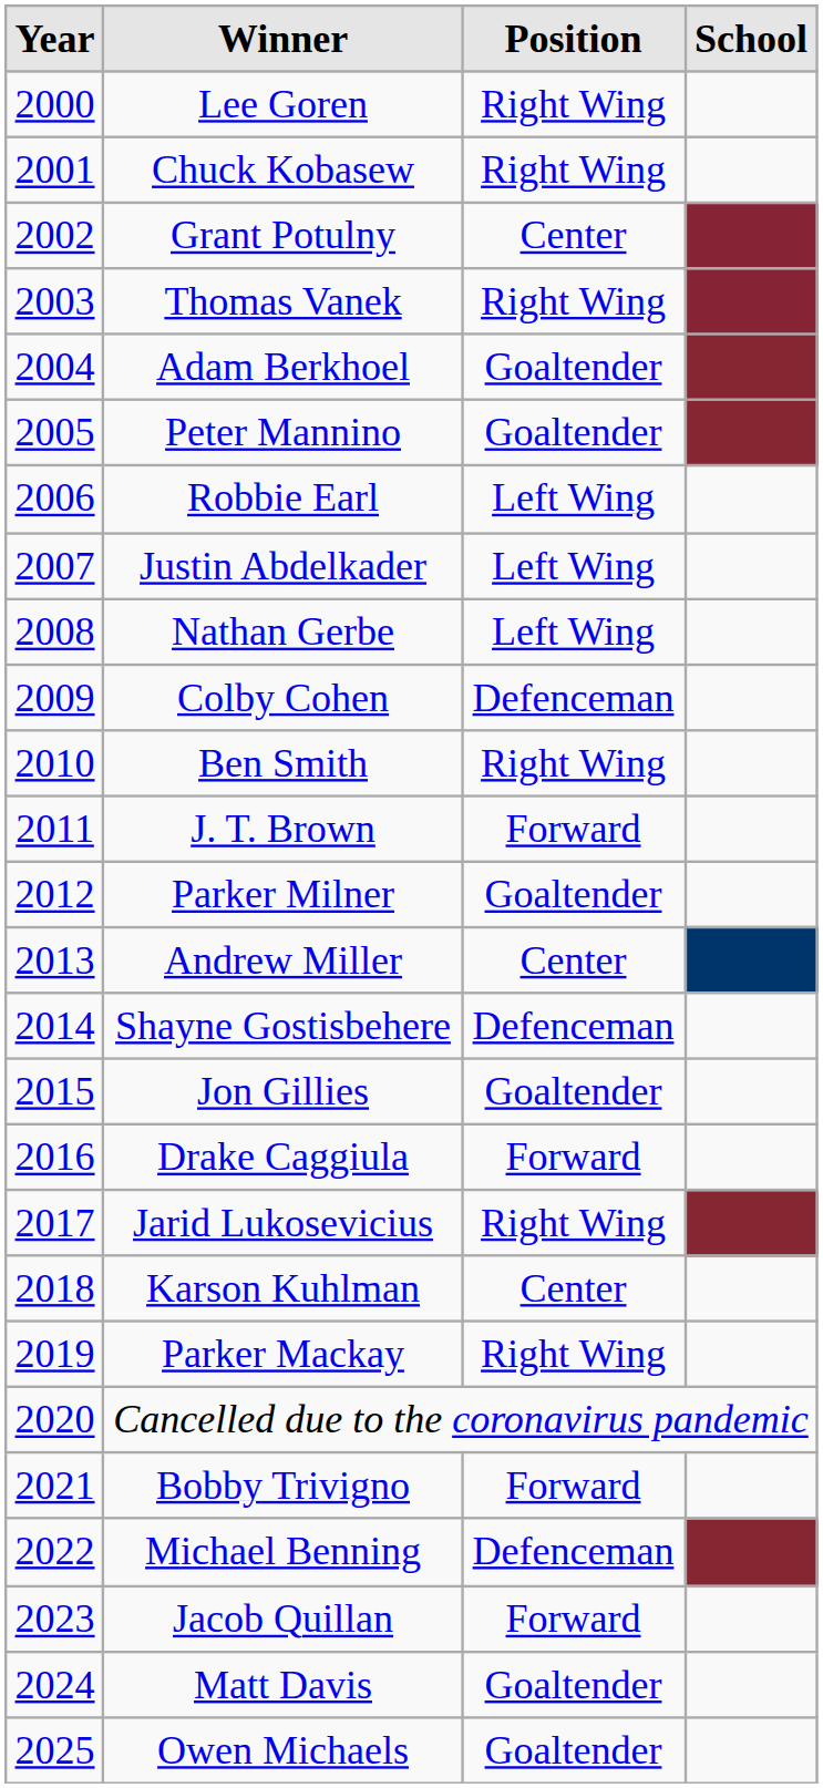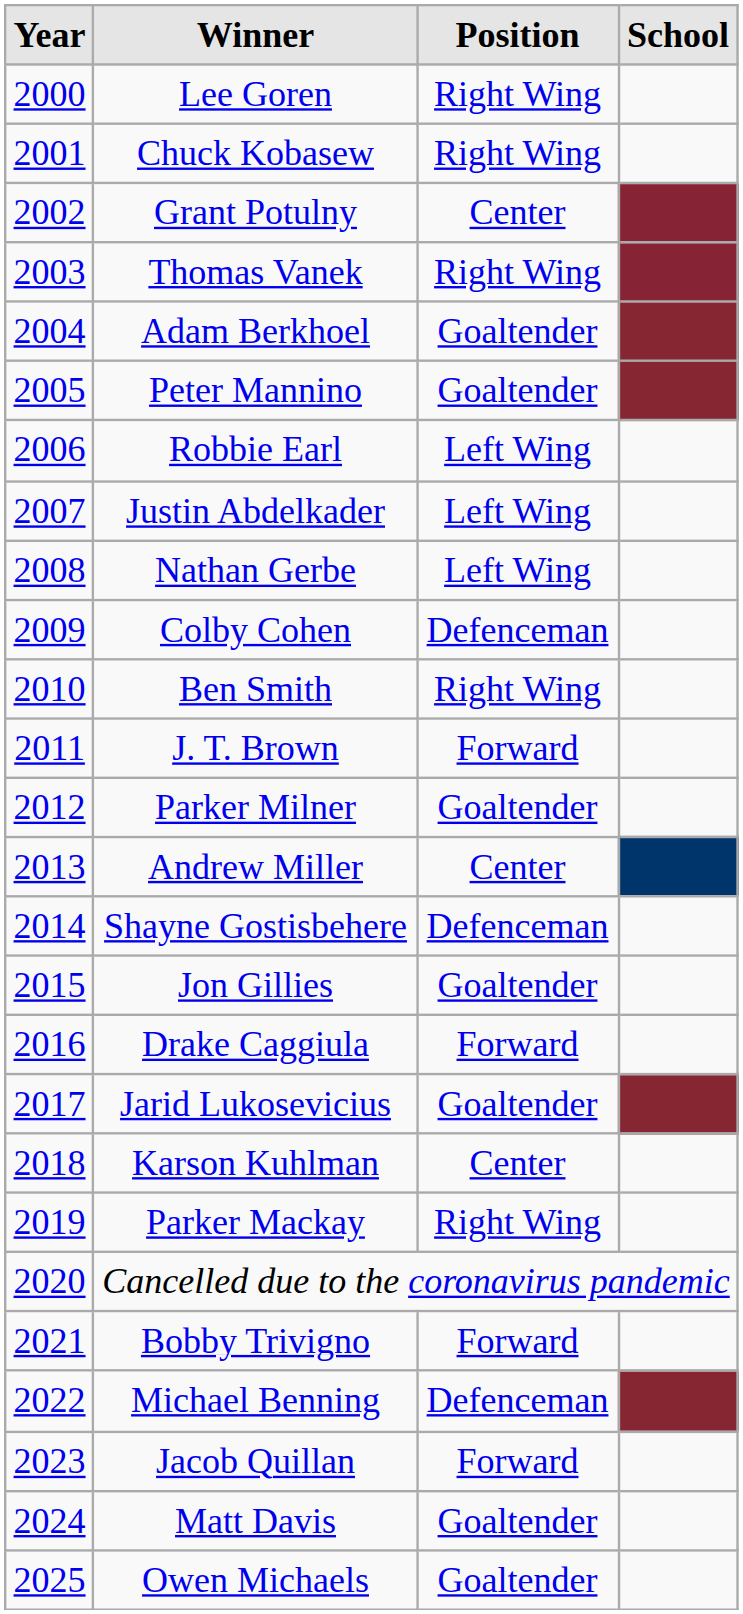Jarid Lukosevicius | Position: Right Wing -> Goaltender
